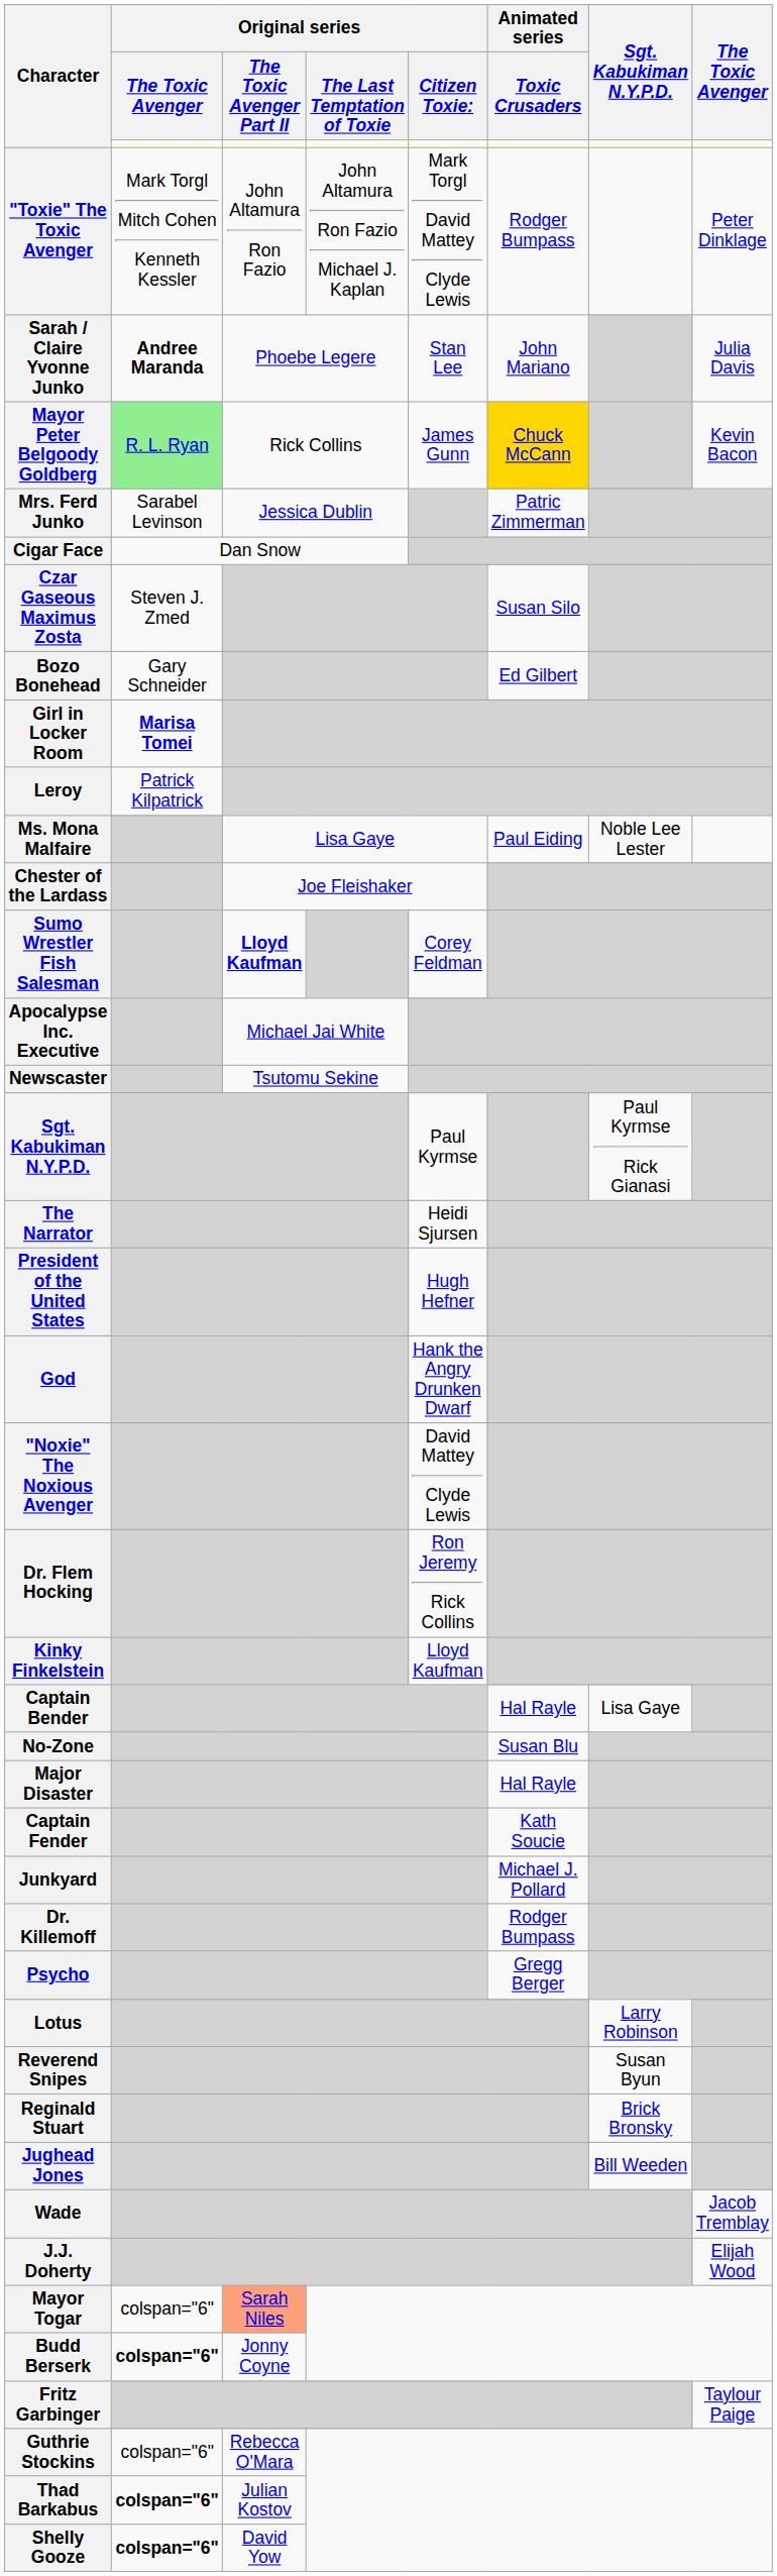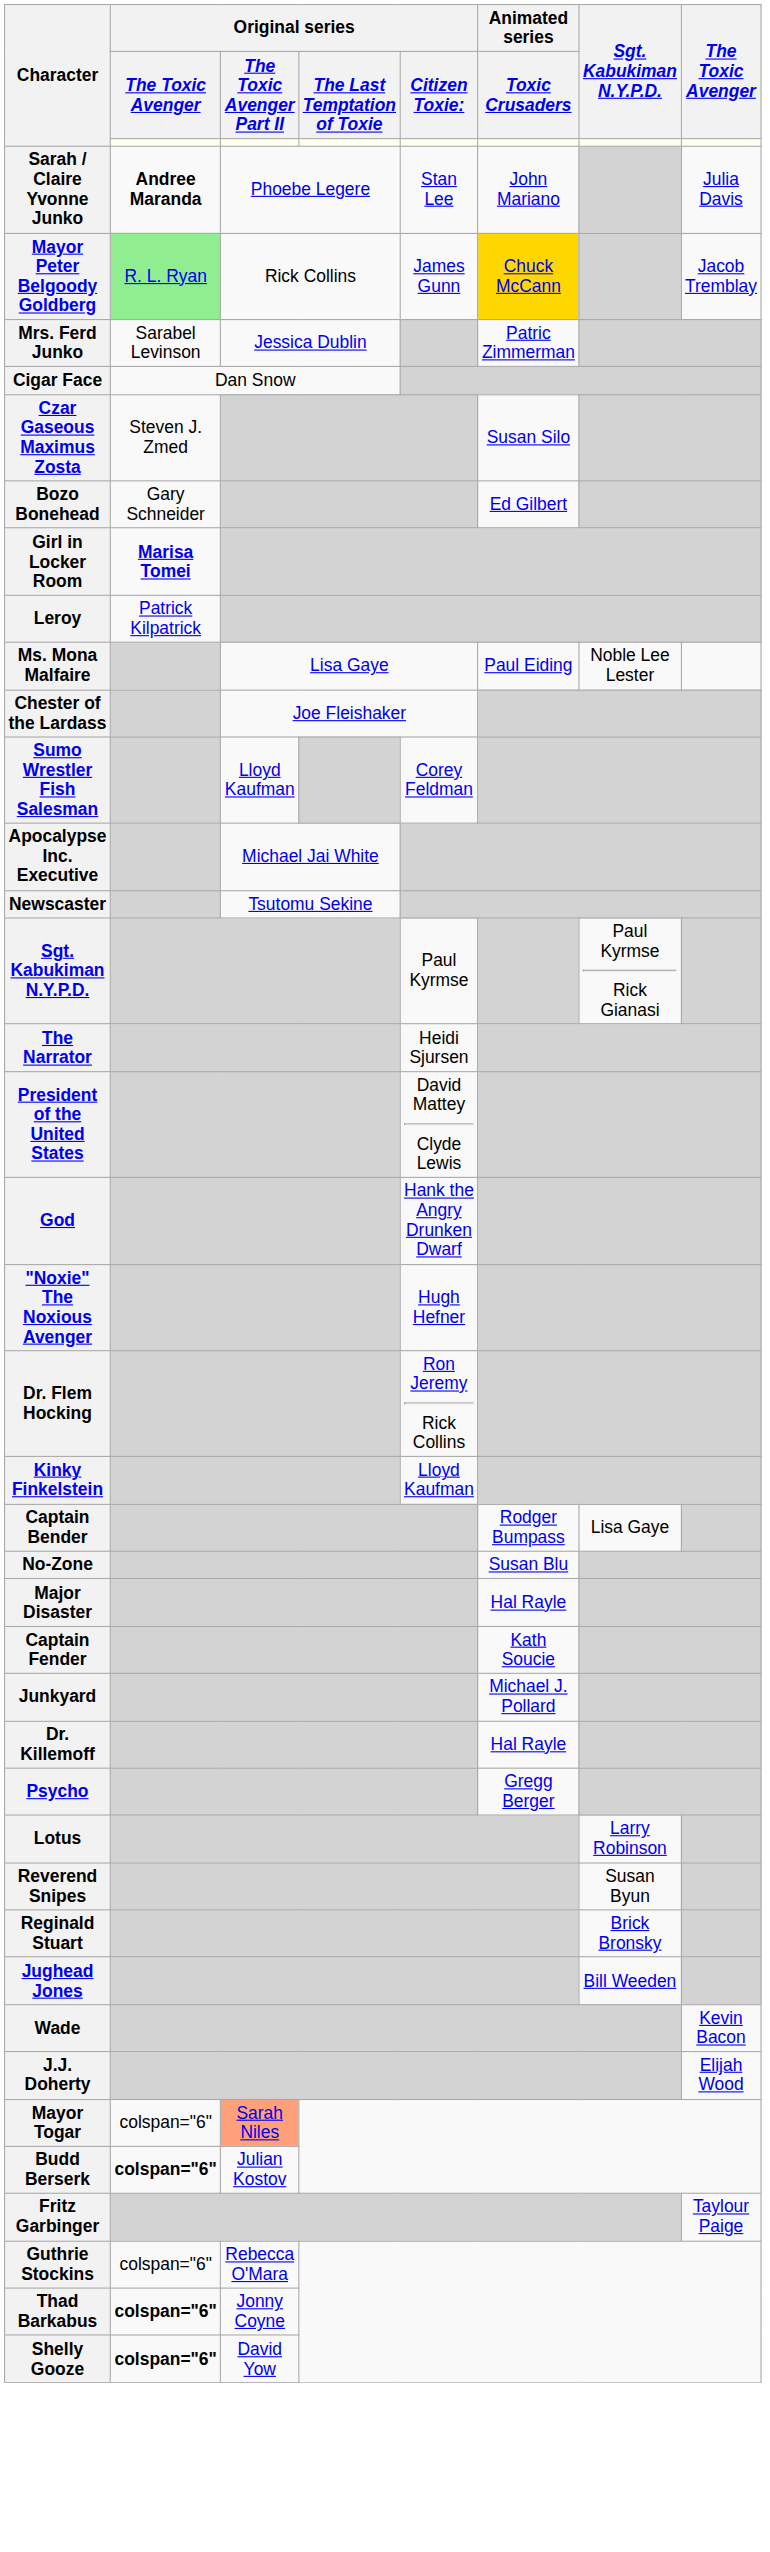- row: "Toxie" The Toxic Avenger | Mark Torgl Mitch Cohen Kenneth Kessler | John Altamura Ron Fazio | John Altamura Ron Fazio Michael J. Kaplan | Mark Torgl David Mattey Clyde Lewis | Rodger Bumpass | Peter Dinklage
Mayor Peter Belgoody Goldberg | The Toxic Avenger: Kevin Bacon -> Jacob Tremblay
Sumo Wrestler Fish Salesman | Original series / The Toxic Avenger Part II: bold -> normal
President of the United States | Original series / Citizen Toxie:: Hugh Hefner -> David Mattey Clyde Lewis
"Noxie" The Noxious Avenger | Original series / Citizen Toxie:: David Mattey Clyde Lewis -> Hugh Hefner
Captain Bender | Animated series / Toxic Crusaders: Hal Rayle -> Rodger Bumpass
Dr. Killemoff | Animated series / Toxic Crusaders: Rodger Bumpass -> Hal Rayle
Wade | The Toxic Avenger: Jacob Tremblay -> Kevin Bacon
Budd Berserk | Original series / The Toxic Avenger Part II: Jonny Coyne -> Julian Kostov
Thad Barkabus | Original series / The Toxic Avenger Part II: Julian Kostov -> Jonny Coyne
